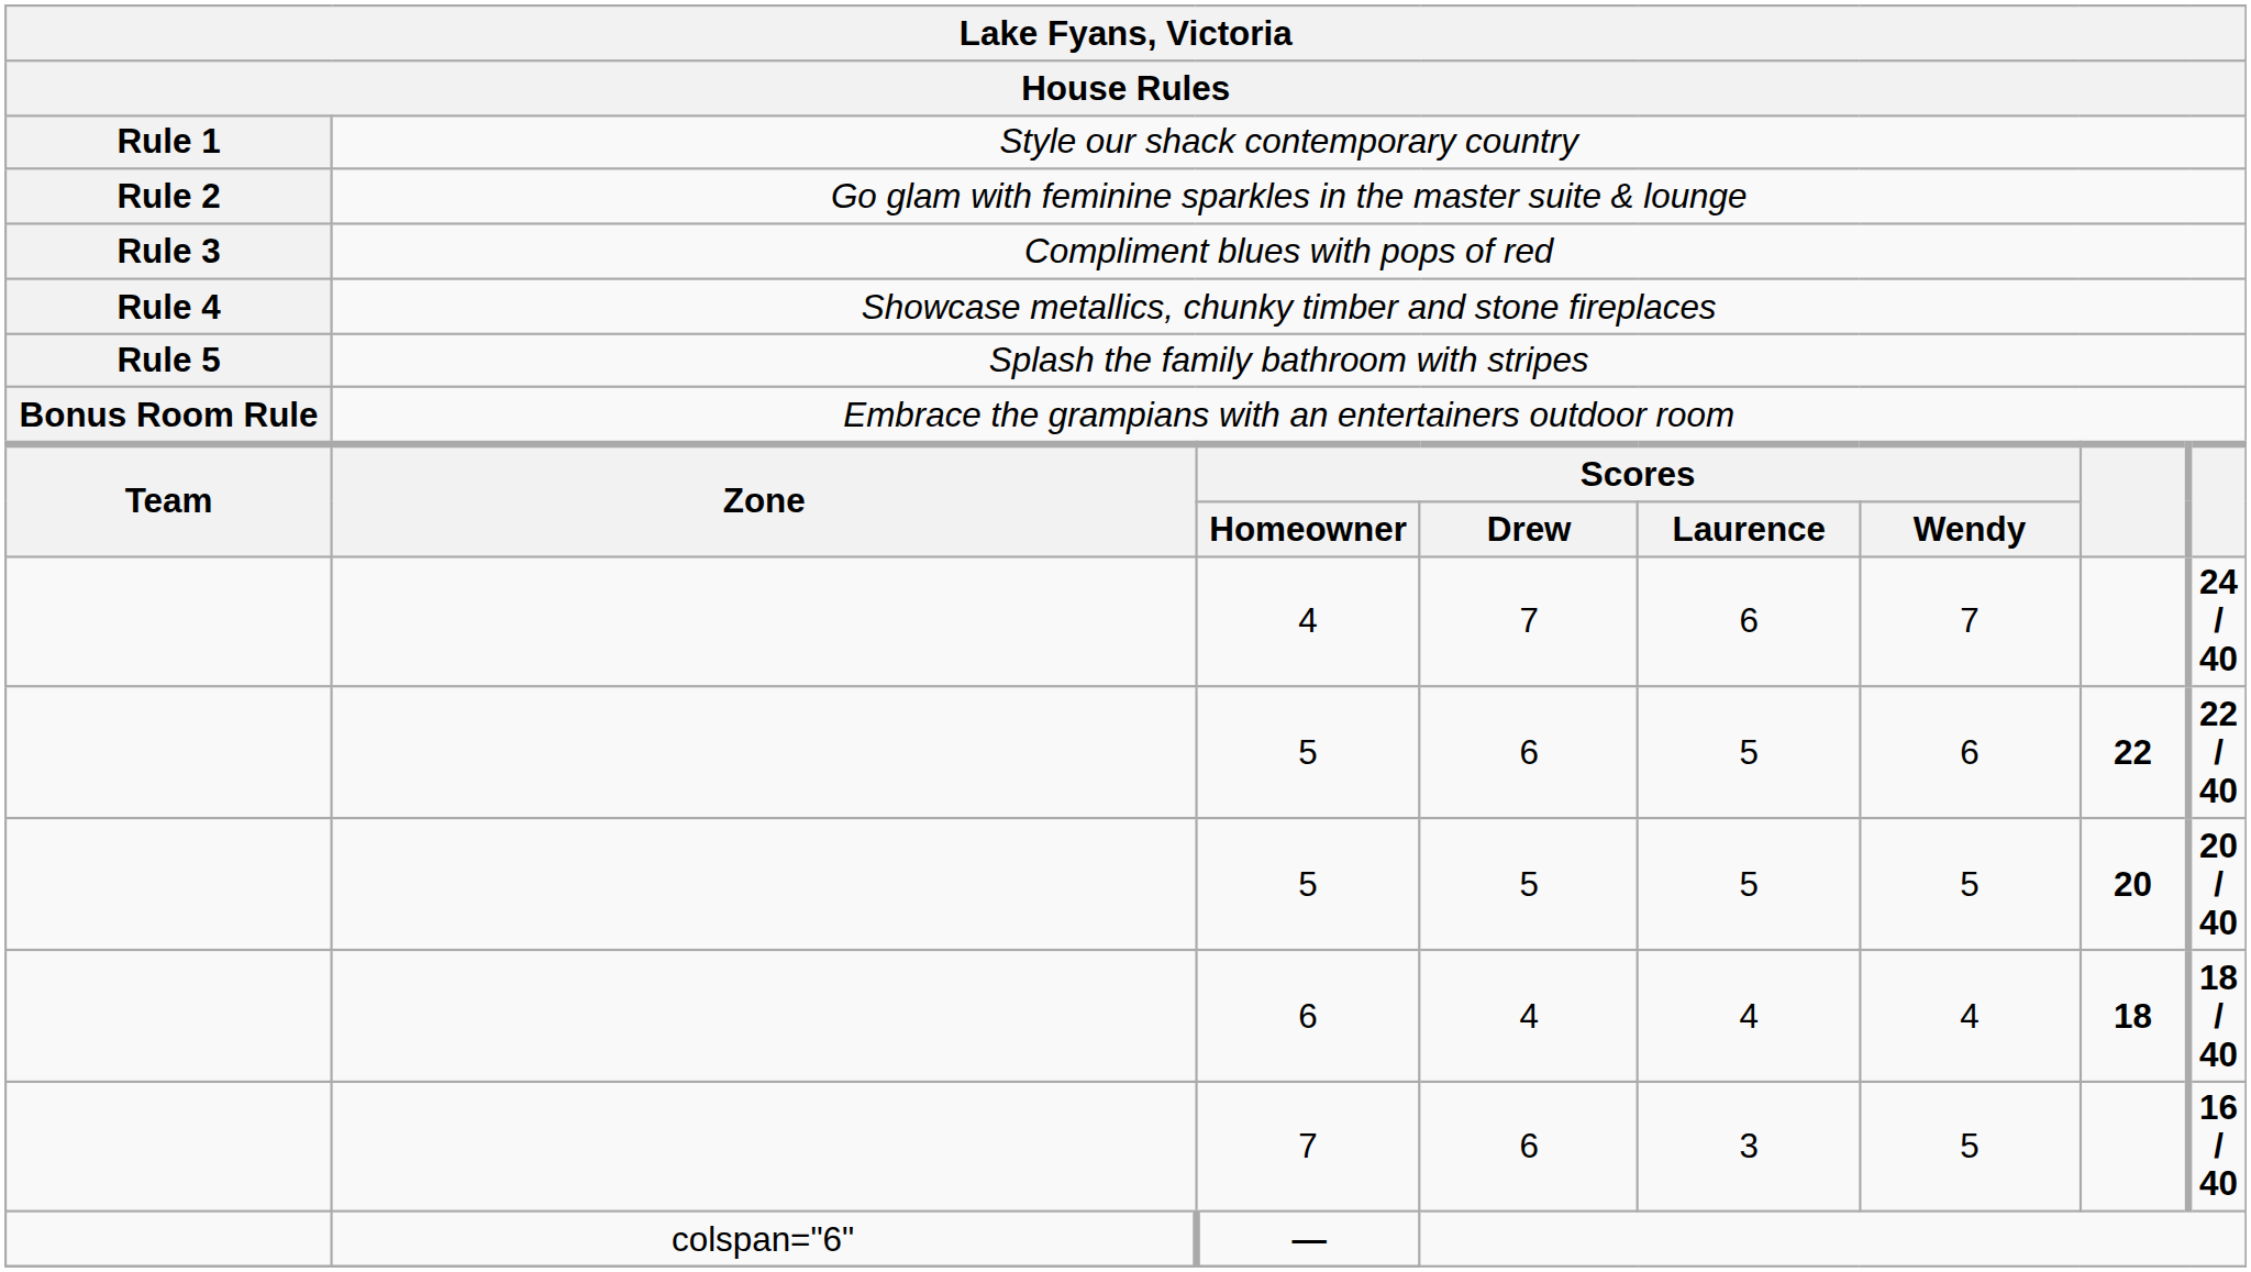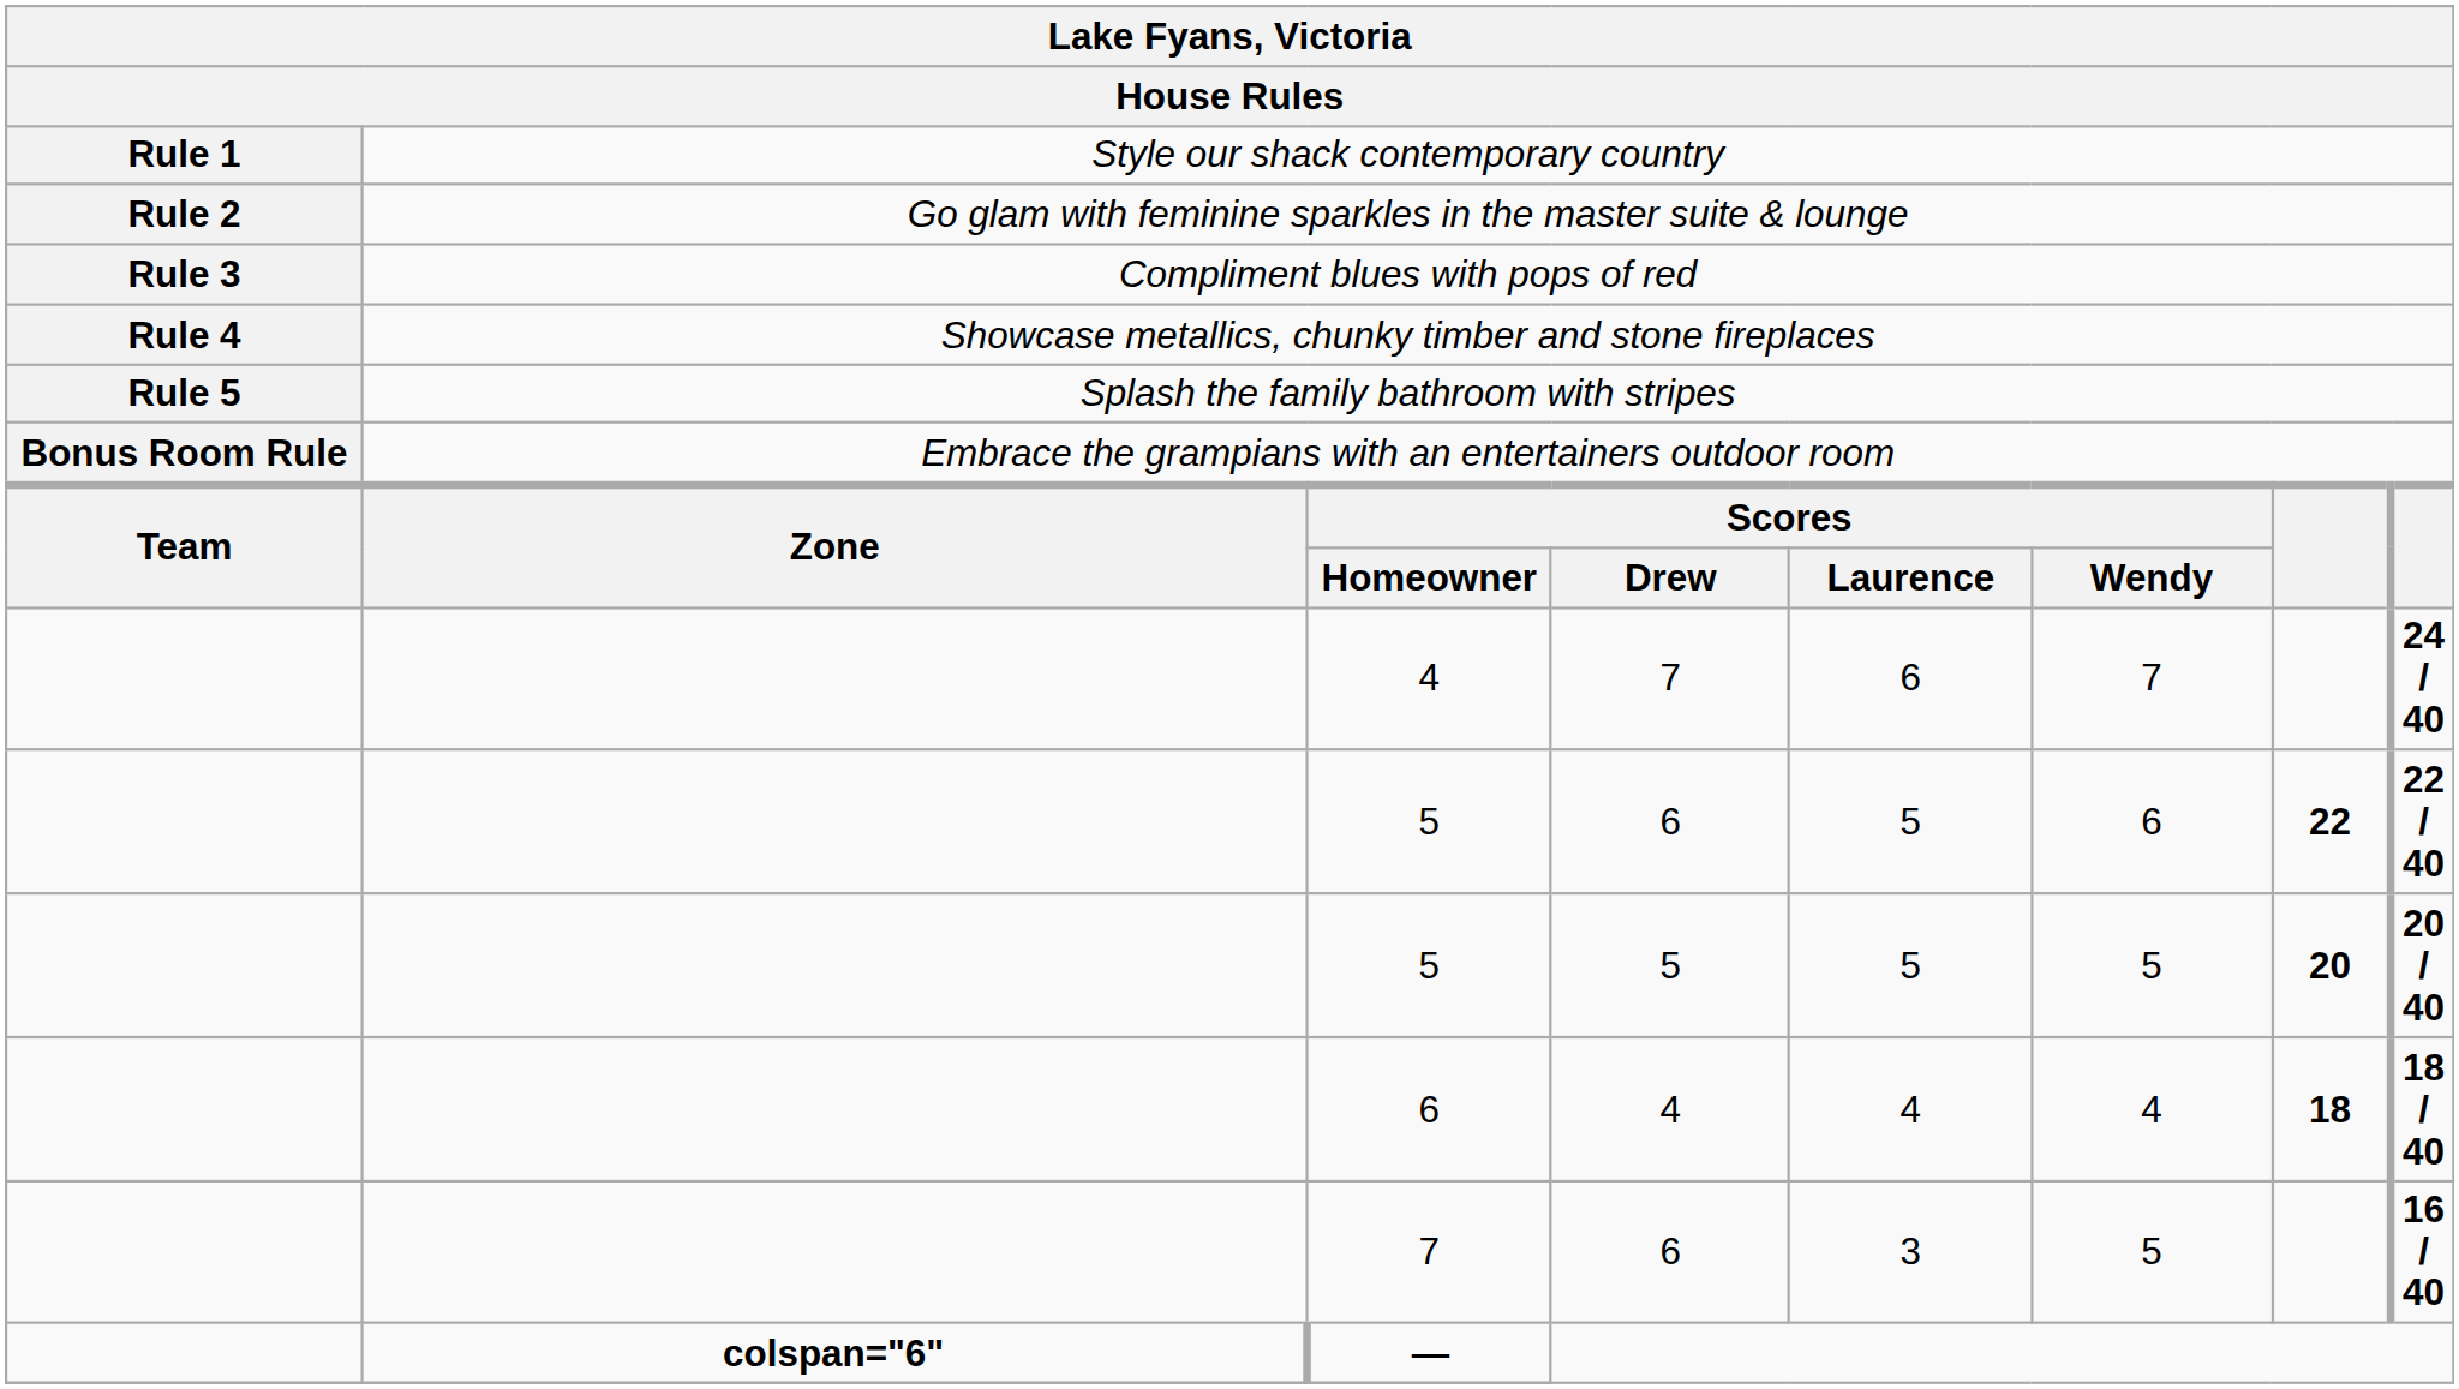— | column 2: normal -> bold
